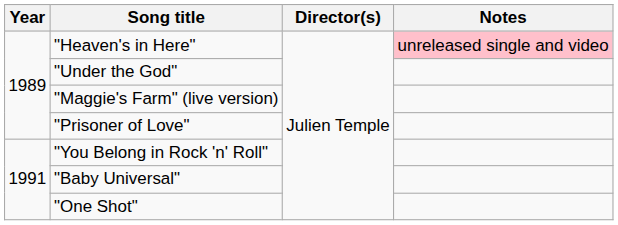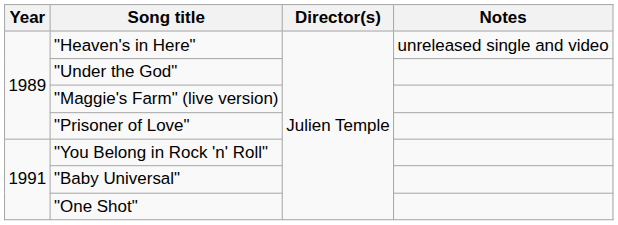"Heaven's in Here" | Notes: pink background -> no background
